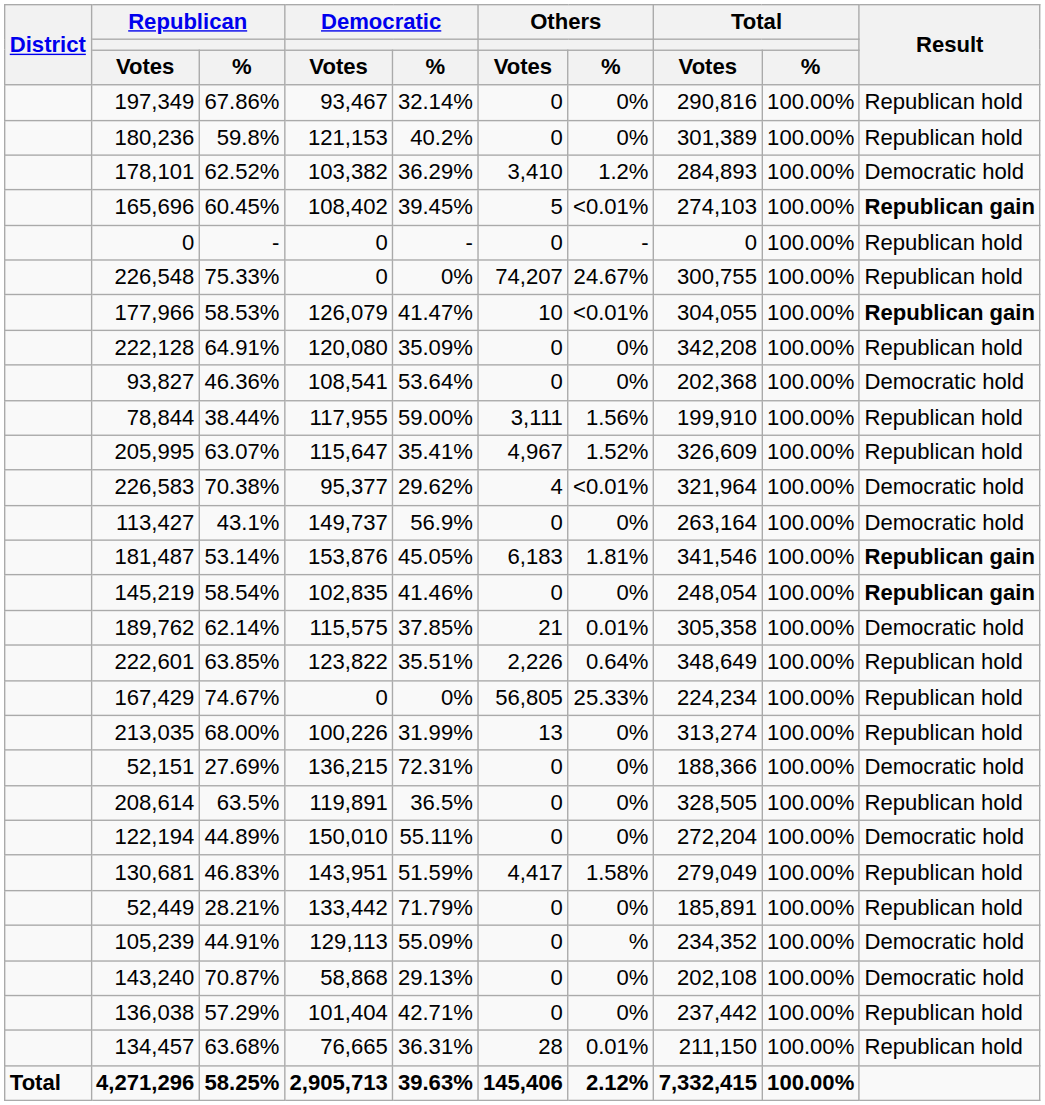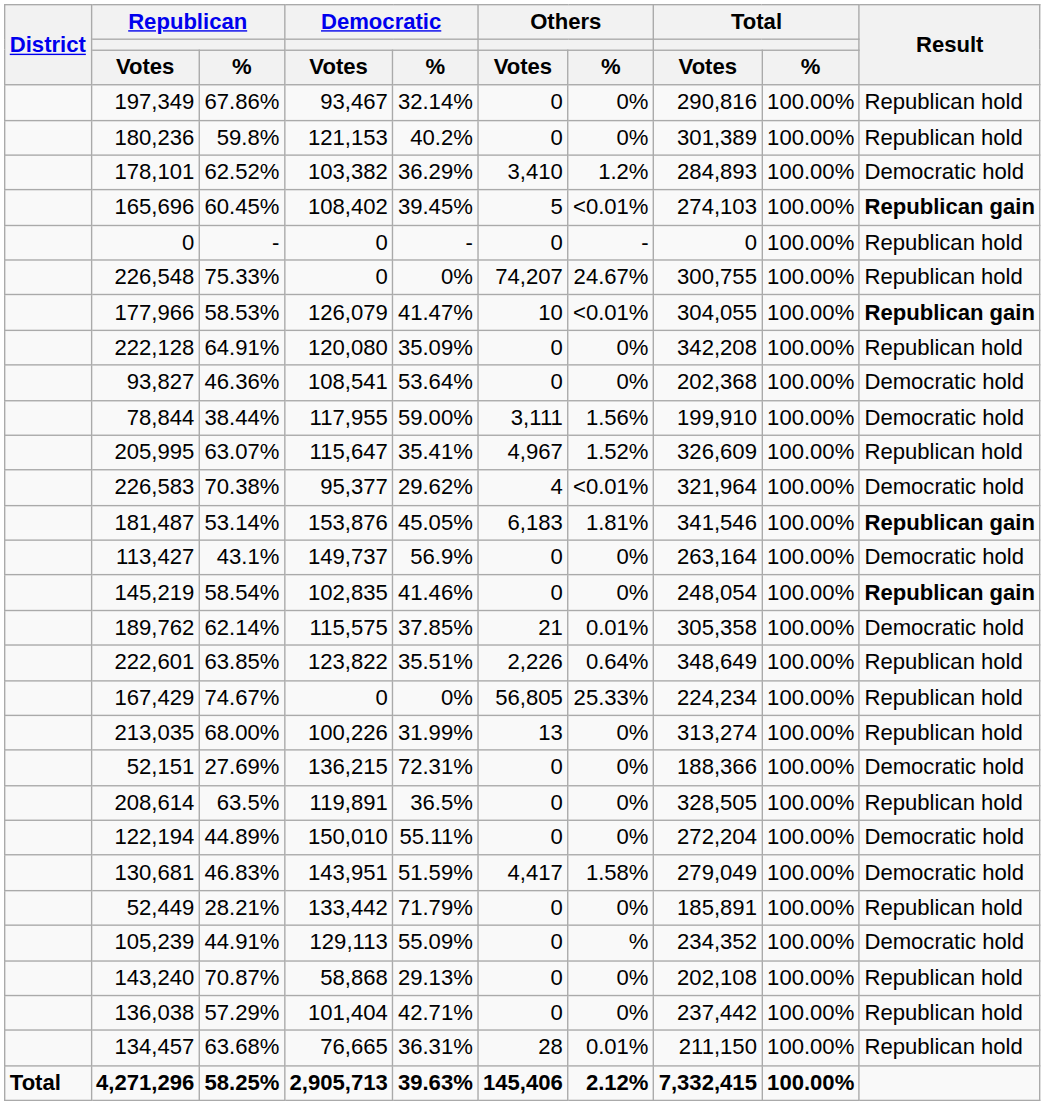78,844 | Result: Republican hold -> Democratic hold
rows swapped: 181,487 <-> 113,427
130,681 | Result: Republican hold -> Democratic hold
143,240 | Result: Democratic hold -> Republican hold
